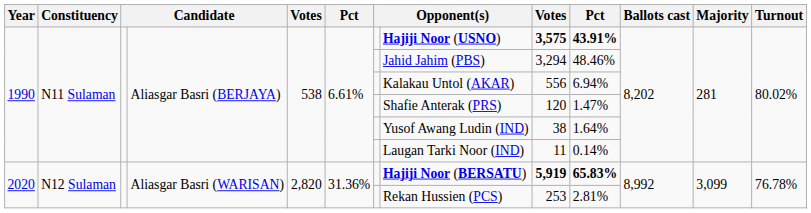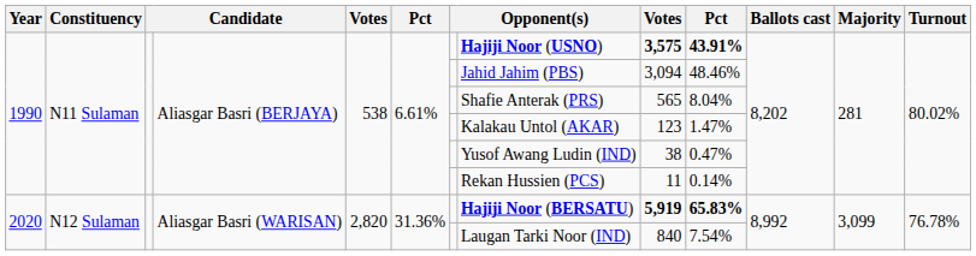row 3 | column 9: 3,294 -> 3,094
row 4 | column 8: Kalakau Untol (AKAR) -> Shafie Anterak (PRS)
row 4 | column 9: 556 -> 565
row 4 | column 10: 6.94% -> 8.04%
row 5 | column 8: Shafie Anterak (PRS) -> Kalakau Untol (AKAR)
row 5 | column 9: 120 -> 123
row 6 | column 10: 1.64% -> 0.47%
row 7 | column 8: Laugan Tarki Noor (IND) -> Rekan Hussien (PCS)
row 9 | column 8: Rekan Hussien (PCS) -> Laugan Tarki Noor (IND)
row 9 | column 9: 253 -> 840
row 9 | column 10: 2.81% -> 7.54%
